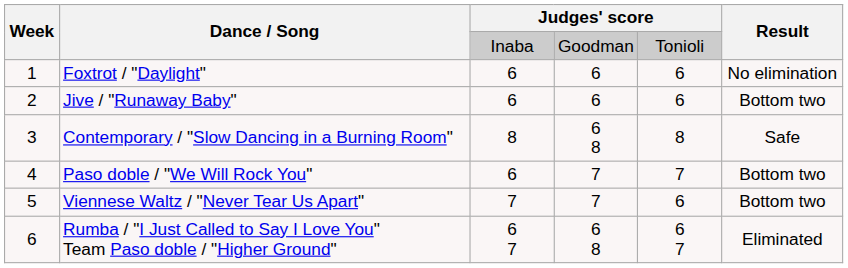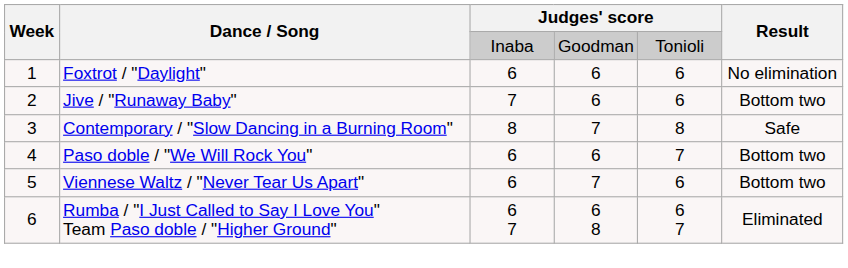Jive / "Runaway Baby" | column 3: 6 -> 7
Contemporary / "Slow Dancing in a Burning Room" | column 4: 6 8 -> 7
Paso doble / "We Will Rock You" | column 4: 7 -> 6
Viennese Waltz / "Never Tear Us Apart" | column 3: 7 -> 6
